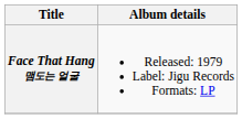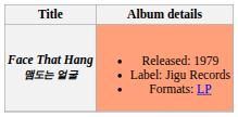Face That Hang 맴도는 얼굴 | Album details: no background -> lightsalmon background
